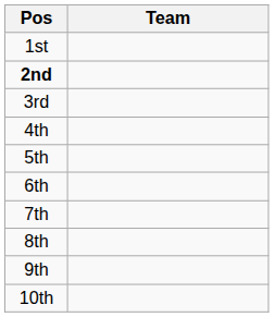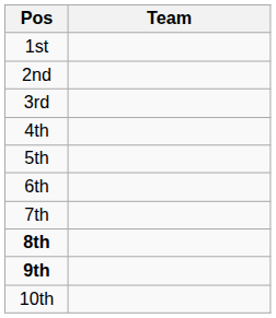2nd | Pos: bold -> normal
8th | Pos: normal -> bold
9th | Pos: normal -> bold
